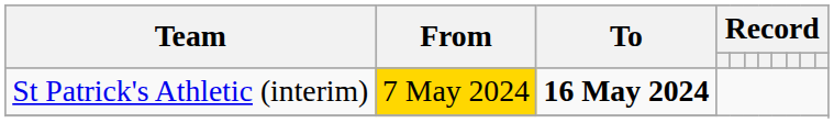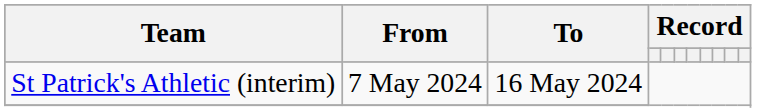St Patrick's Athletic (interim) | From: gold background -> no background
St Patrick's Athletic (interim) | To: bold -> normal
